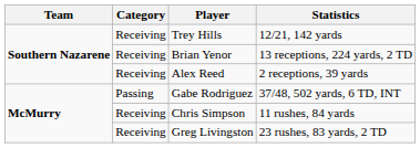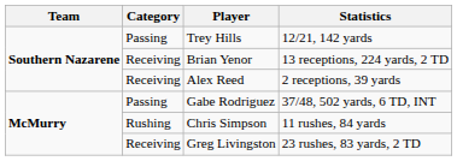Trey Hills | Category: Receiving -> Passing
Chris Simpson | Category: Receiving -> Rushing
